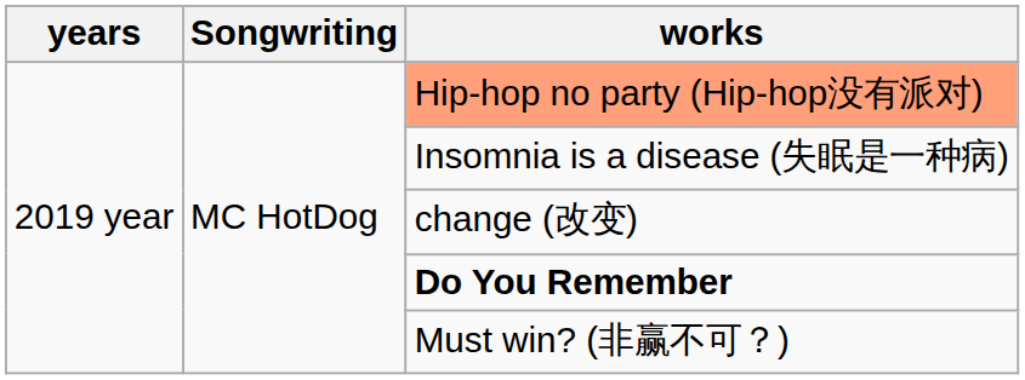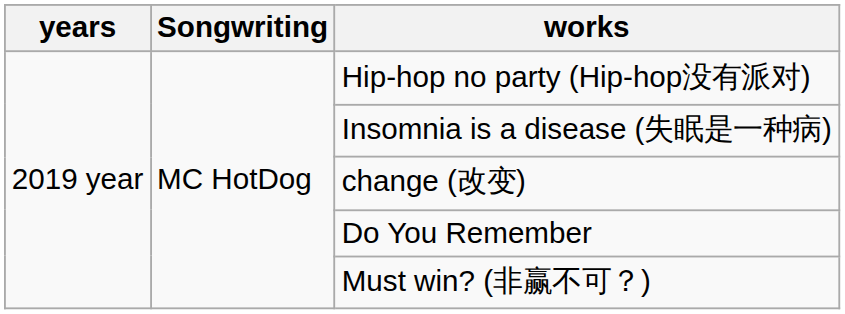Hip-hop no party (Hip-hop没有派对) | works: lightsalmon background -> no background
Do You Remember | works: bold -> normal
